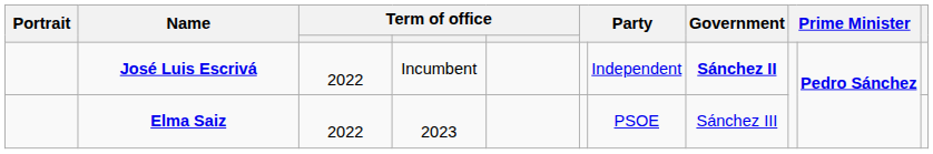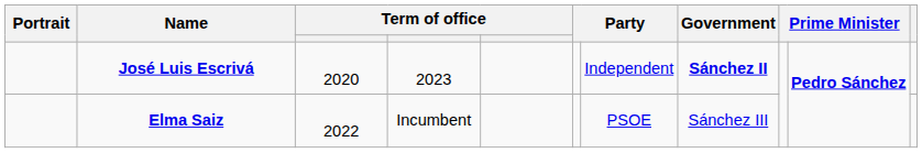José Luis Escrivá | column 3: 2022 -> 2020
José Luis Escrivá | column 4: Incumbent -> 2023
Elma Saiz | column 4: 2023 -> Incumbent
